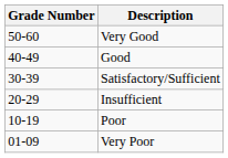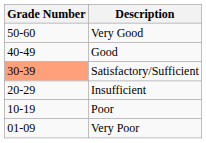Satisfactory/Sufficient | Grade Number: no background -> lightsalmon background
